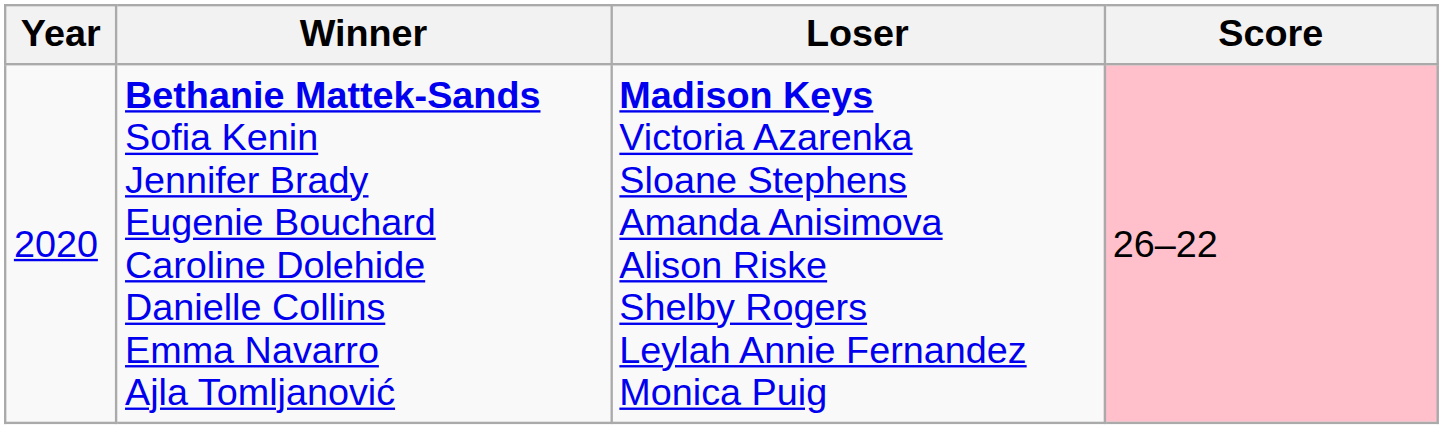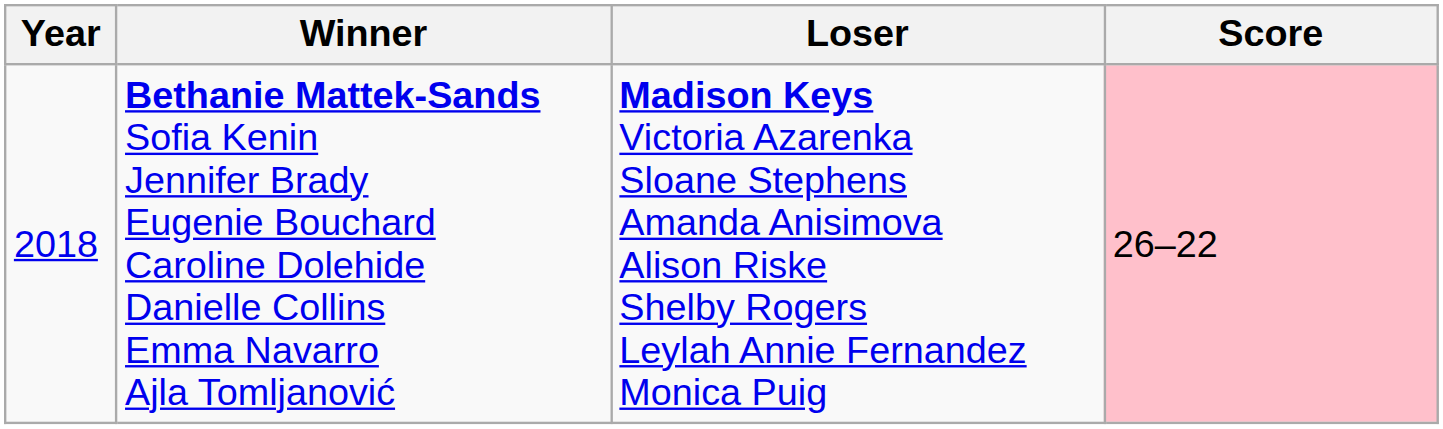row 2 | Year: 2020 -> 2018
